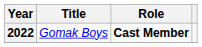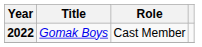2022 | Role: bold -> normal
